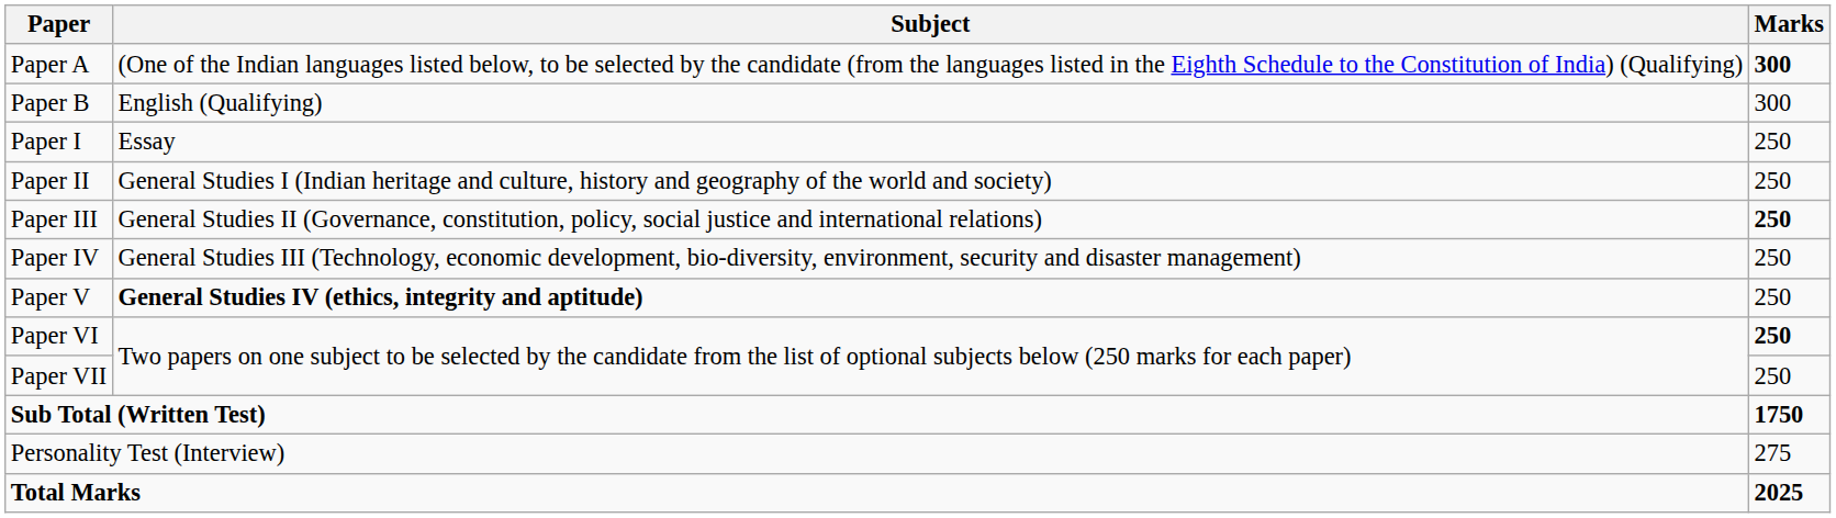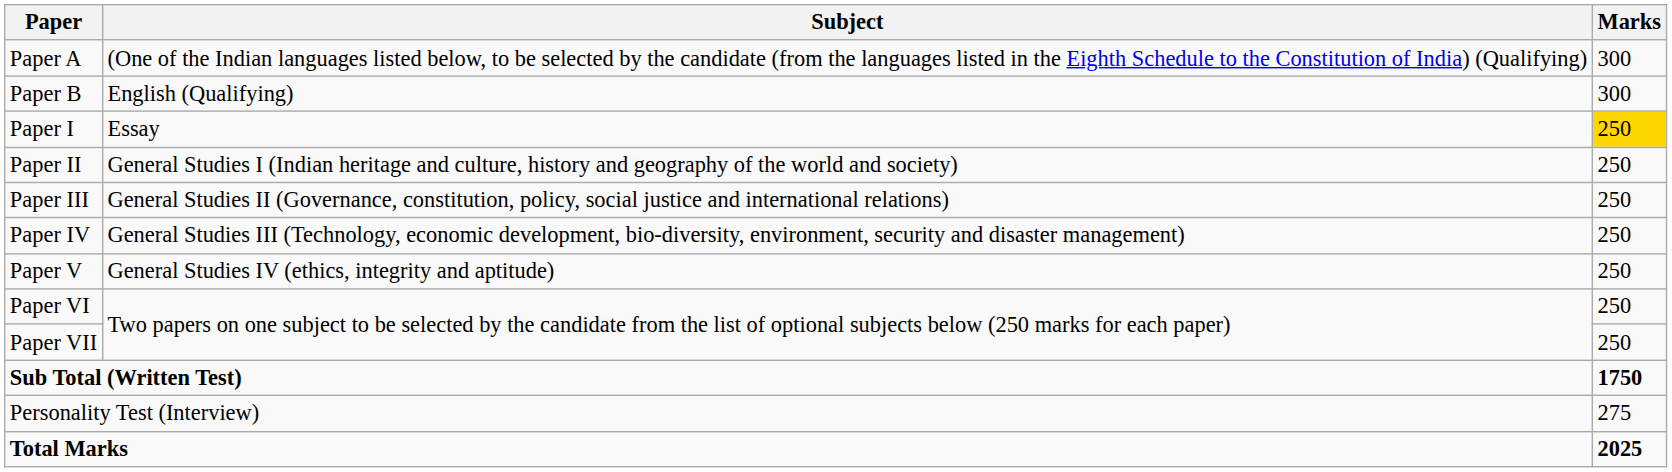Paper A | Marks: bold -> normal
Paper I | Marks: no background -> gold background
Paper III | Marks: bold -> normal
Paper V | Subject: bold -> normal
Paper VI | Marks: bold -> normal
